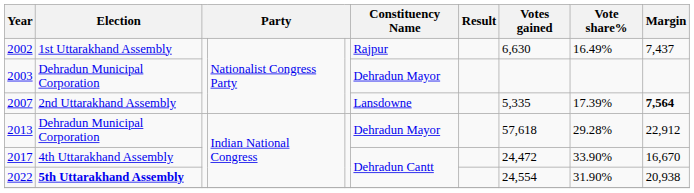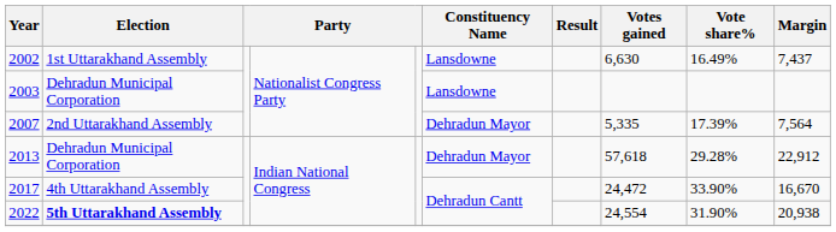2002 | Constituency Name: Rajpur -> Lansdowne
2003 | Constituency Name: Dehradun Mayor -> Lansdowne
2007 | Constituency Name: Lansdowne -> Dehradun Mayor
2007 | Margin: bold -> normal
